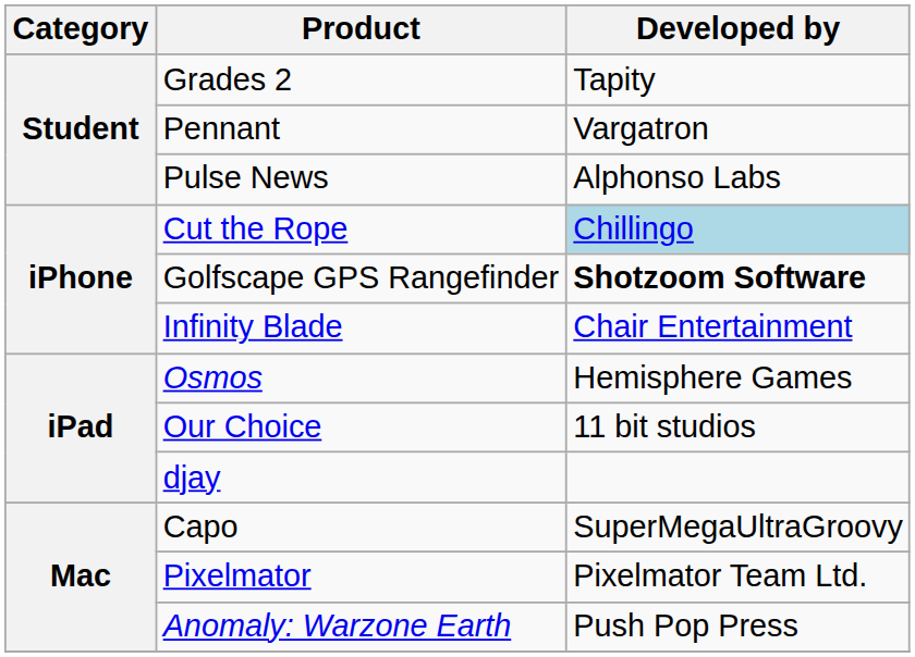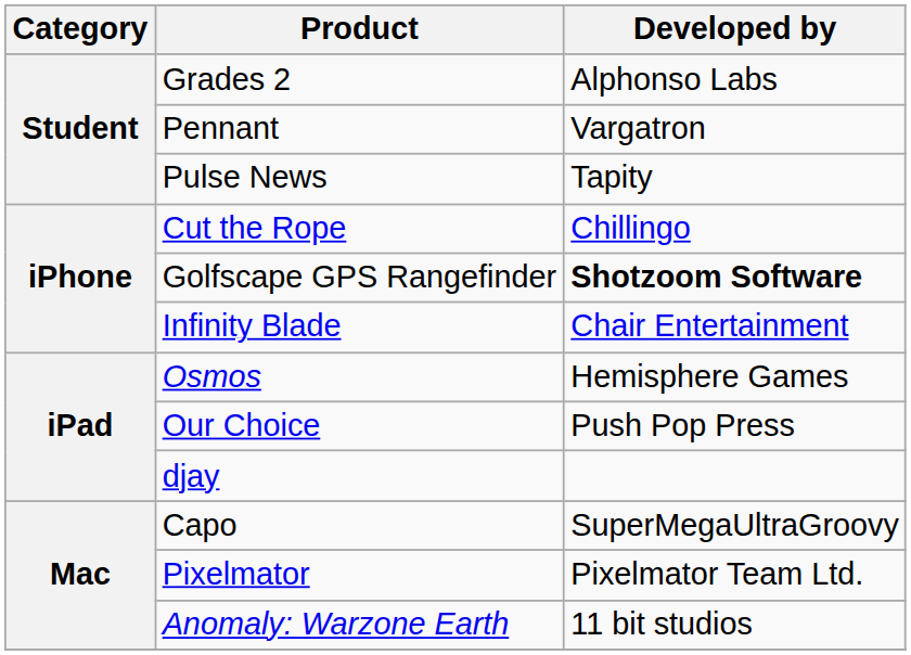Grades 2 | Developed by: Tapity -> Alphonso Labs
Pulse News | Developed by: Alphonso Labs -> Tapity
Cut the Rope | Developed by: lightblue background -> no background
Our Choice | Developed by: 11 bit studios -> Push Pop Press
Anomaly: Warzone Earth | Developed by: Push Pop Press -> 11 bit studios
